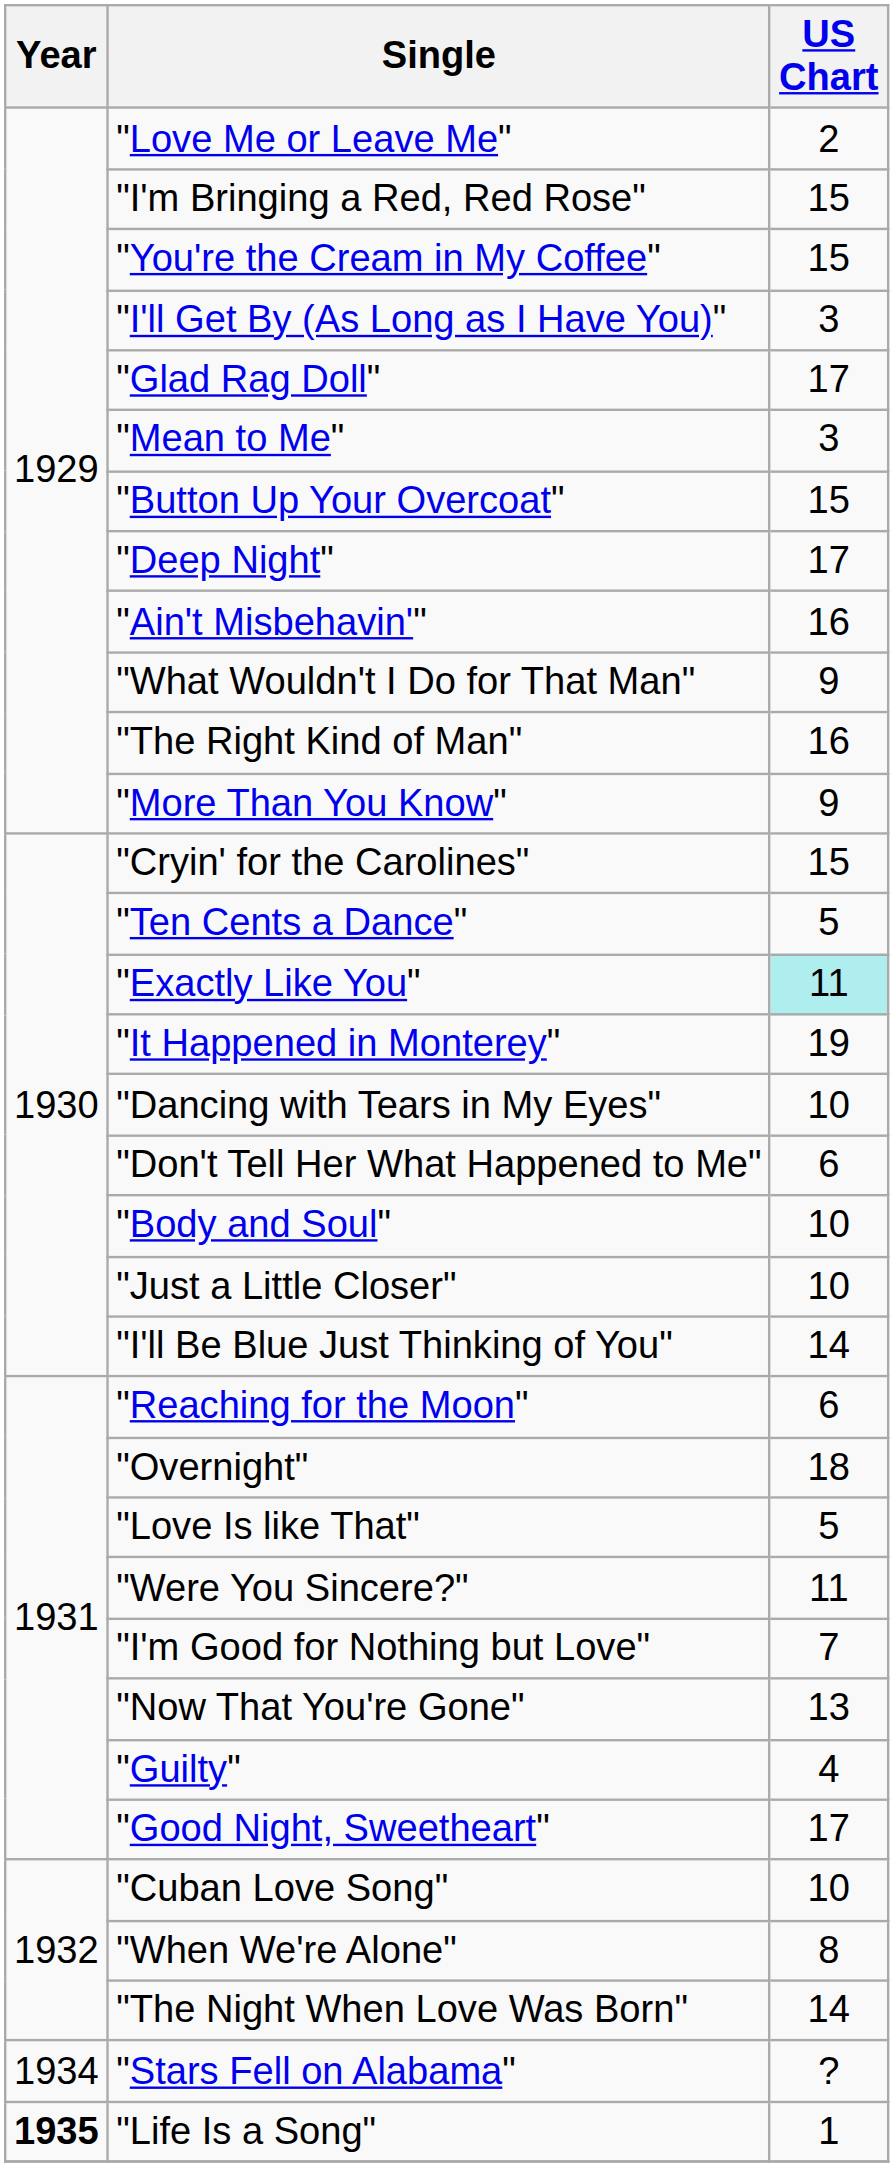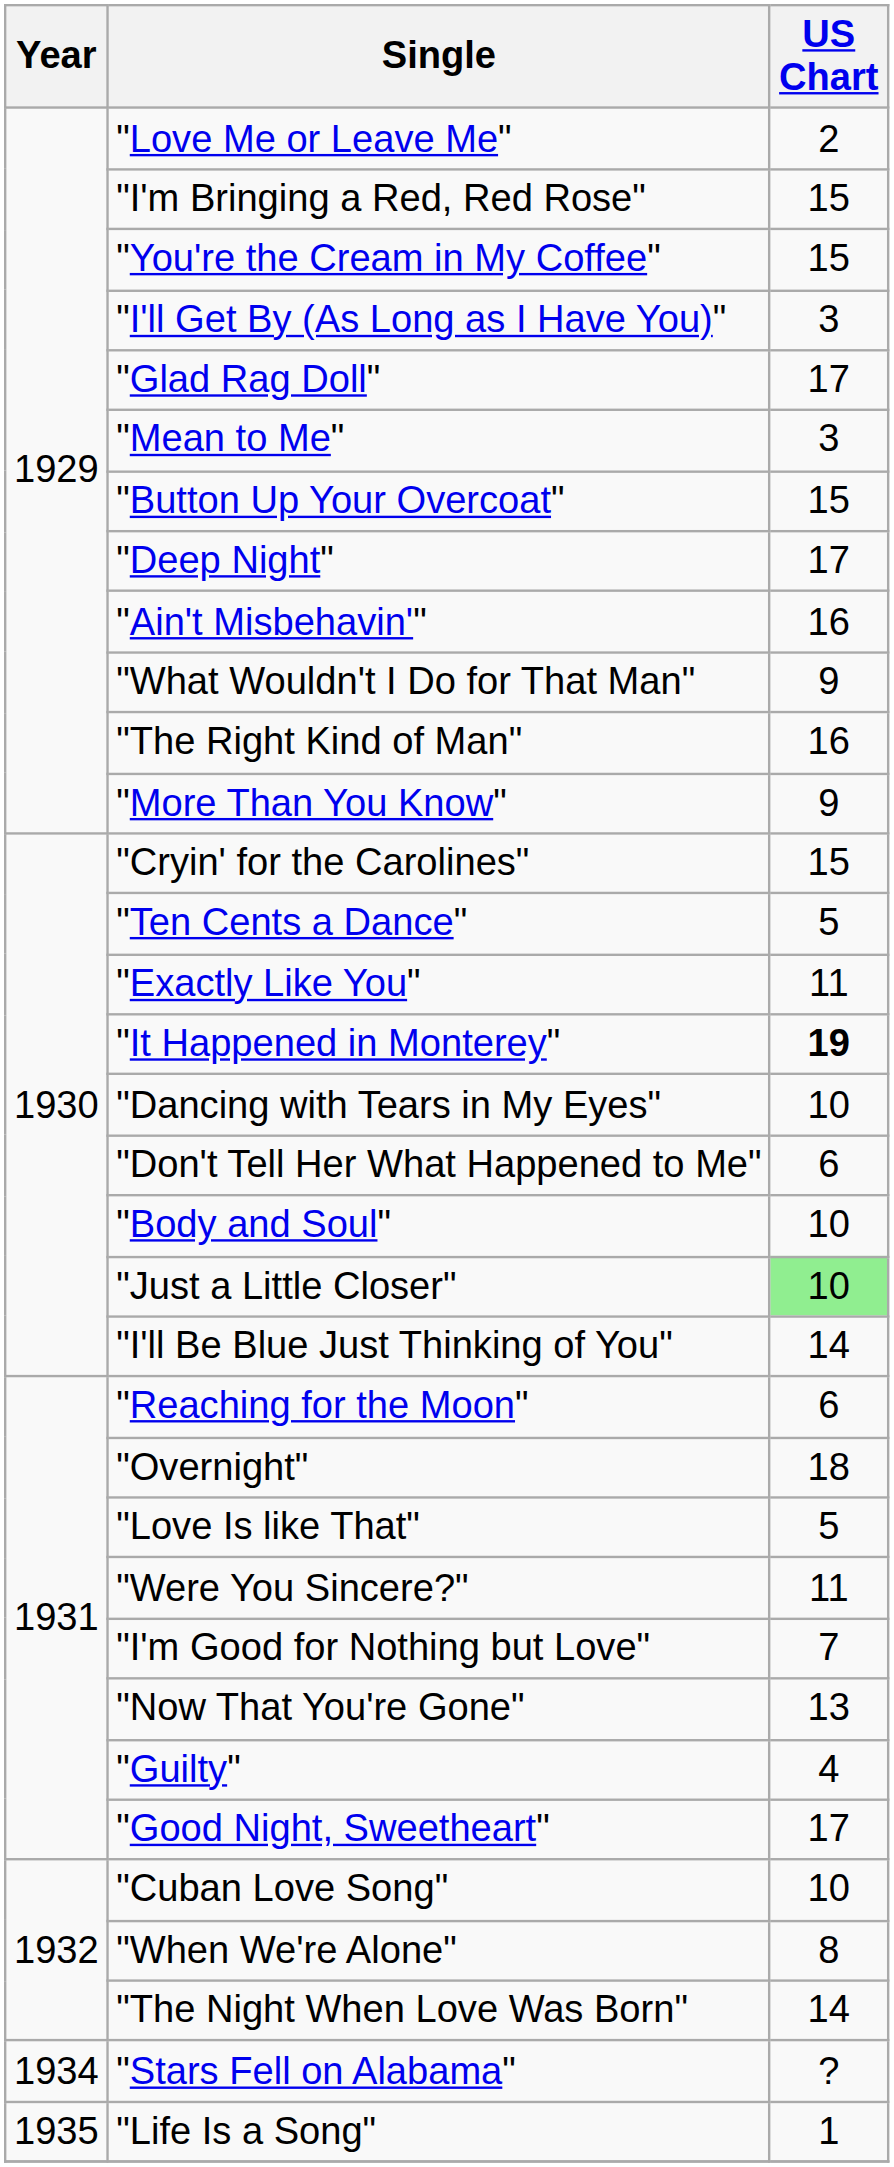"Exactly Like You" | US Chart: paleturquoise background -> no background
"It Happened in Monterey" | US Chart: normal -> bold
"Just a Little Closer" | US Chart: no background -> lightgreen background
"Life Is a Song" | Year: bold -> normal
